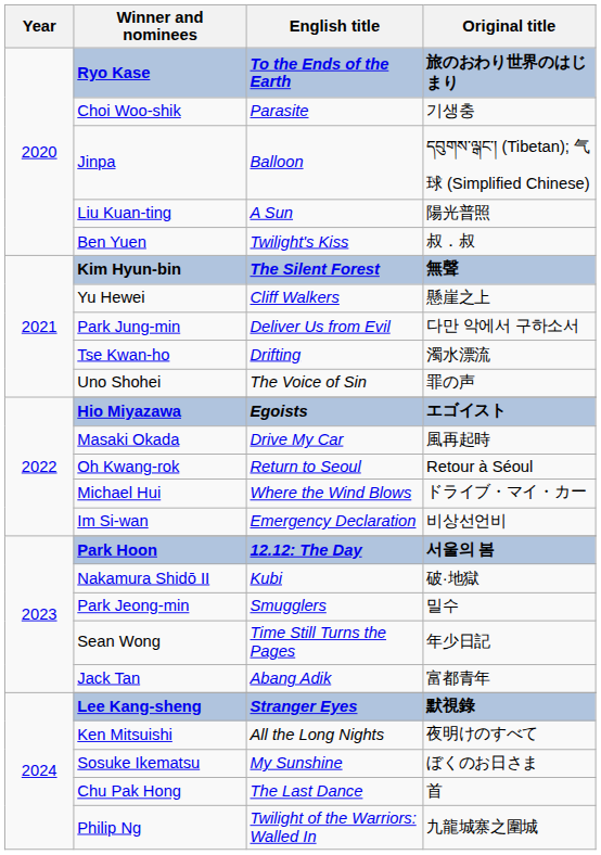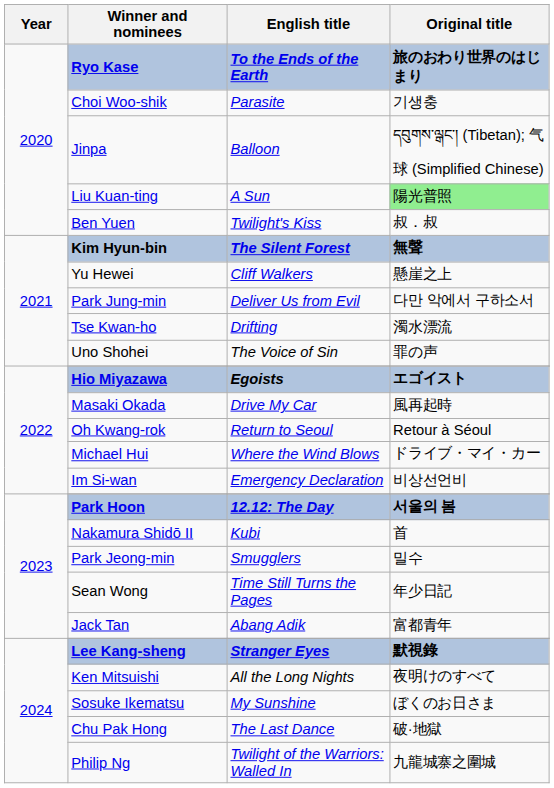Liu Kuan-ting | Original title: no background -> lightgreen background
Nakamura Shidō II | Original title: 破·地獄 -> 首
Chu Pak Hong | Original title: 首 -> 破·地獄
